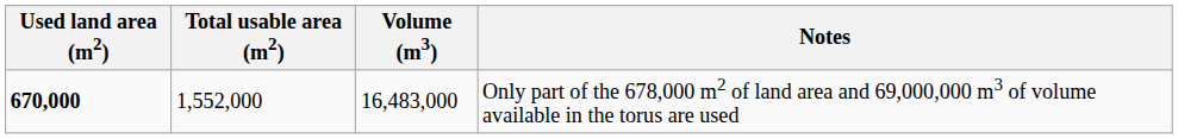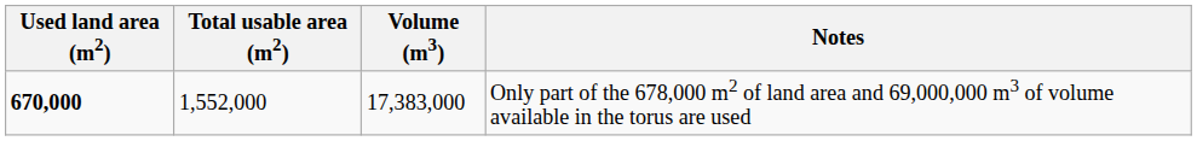row 2 | Volume (m3): 16,483,000 -> 17,383,000
